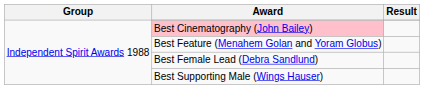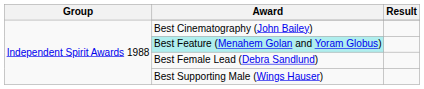Best Cinematography (John Bailey) | Award: pink background -> no background
Best Feature (Menahem Golan and Yoram Globus) | Award: no background -> paleturquoise background
